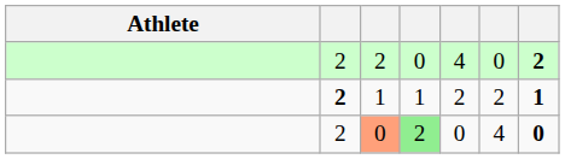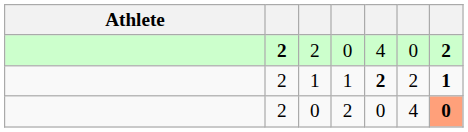row 2 | column 2: normal -> bold
row 3 | column 2: bold -> normal
row 3 | column 5: normal -> bold
row 4 | column 3: lightsalmon background -> no background
row 4 | column 4: lightgreen background -> no background
row 4 | column 7: no background -> lightsalmon background
